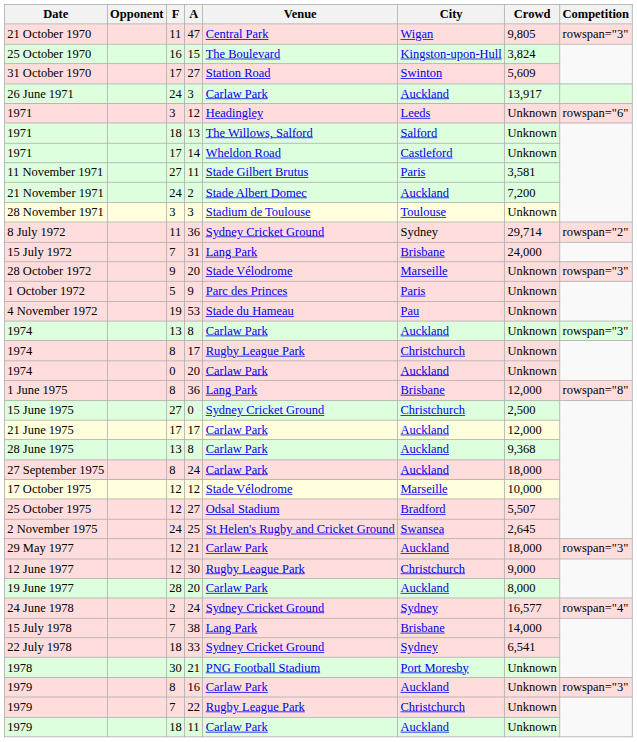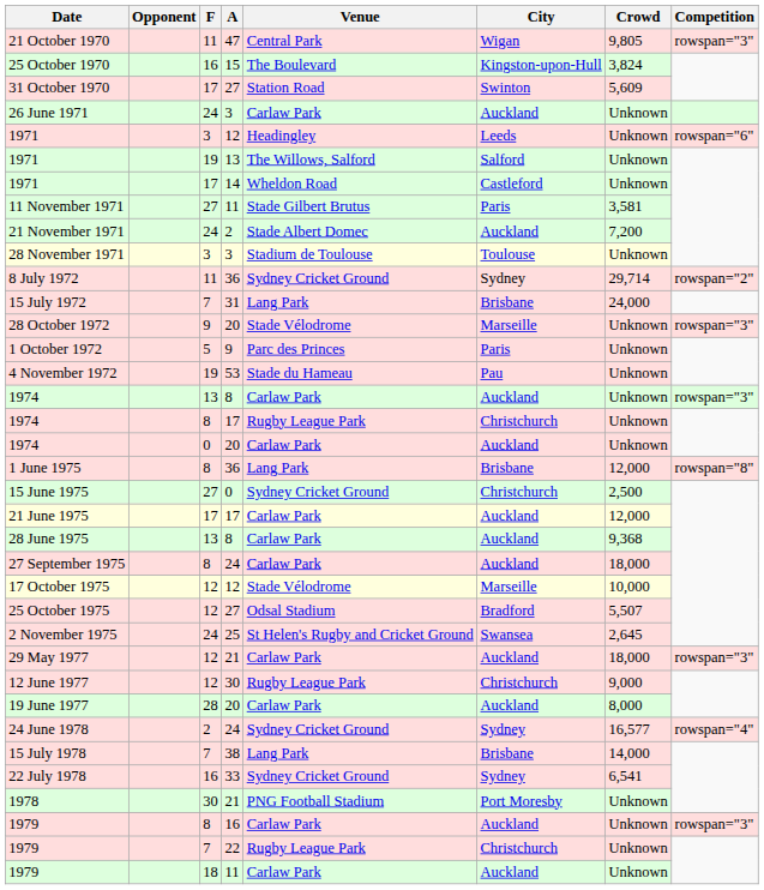26 June 1971 | Crowd: 13,917 -> Unknown
1971 / 13 | F: 18 -> 19
22 July 1978 | F: 18 -> 16
